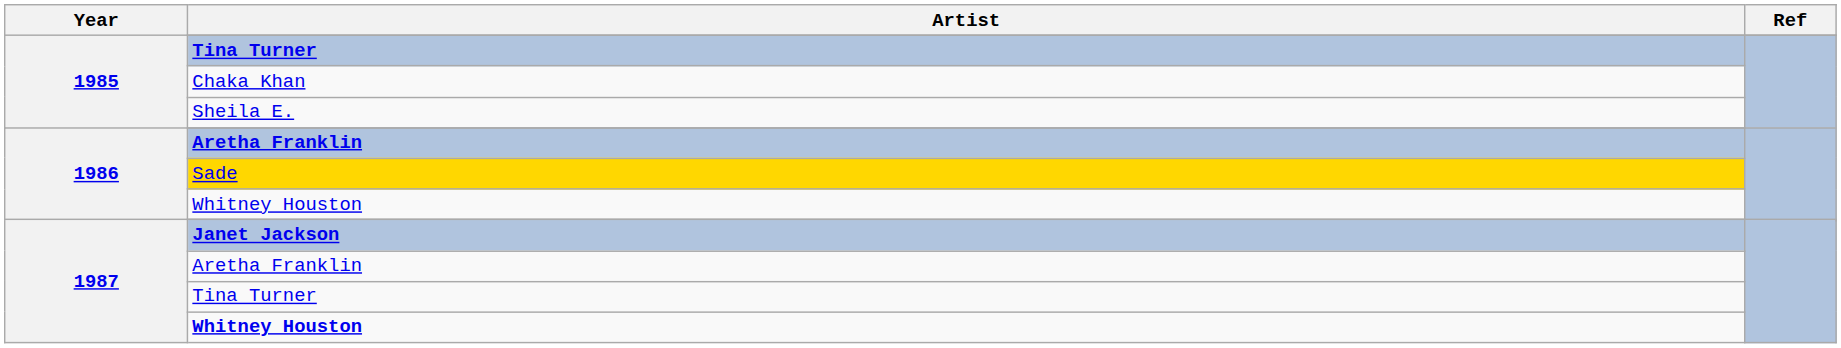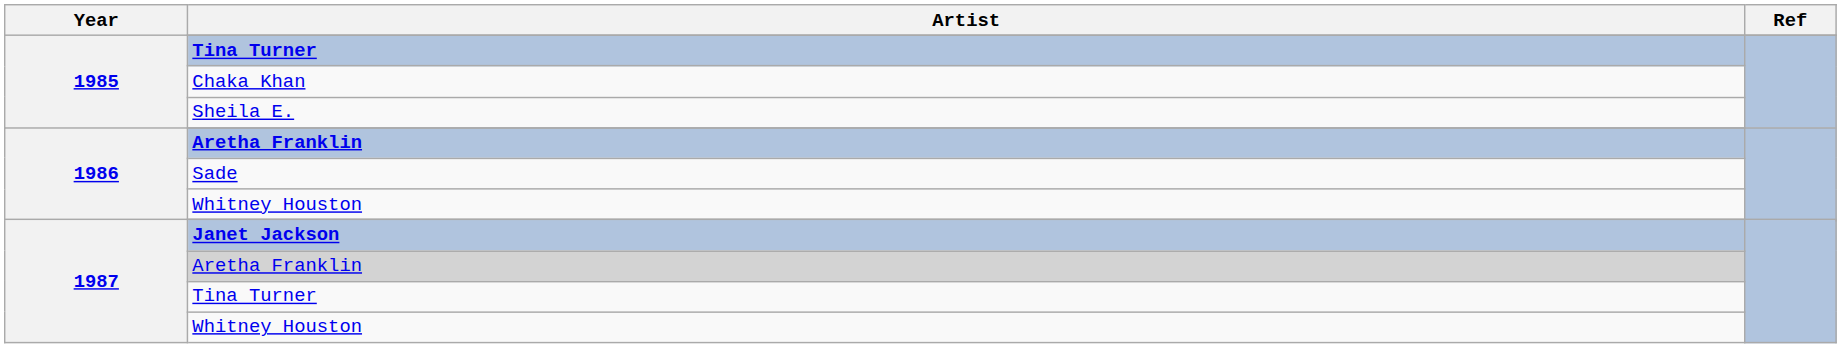Sade | Artist: gold background -> no background
1987 / Aretha Franklin | Artist: no background -> lightgrey background
1987 / Whitney Houston | Artist: bold -> normal
